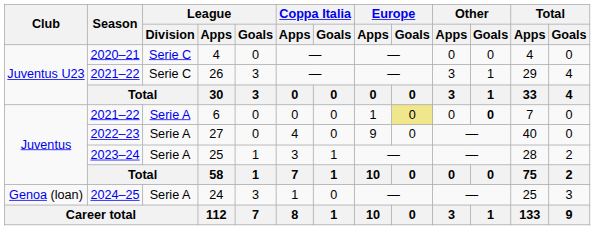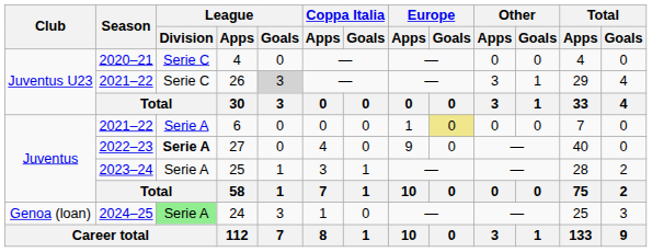26 | League / Goals: no background -> lightgrey background
6 | Other / Goals: bold -> normal
27 | League / Division: normal -> bold
24 | League / Division: no background -> lightgreen background
